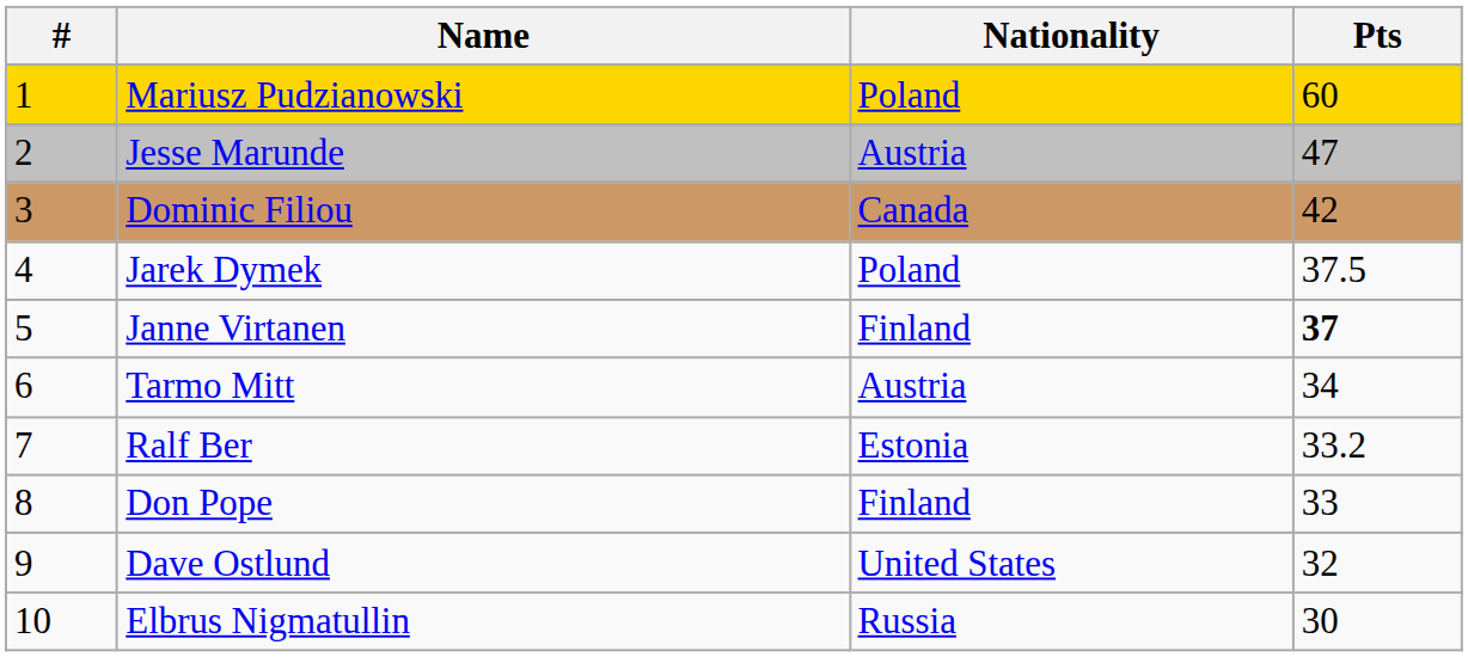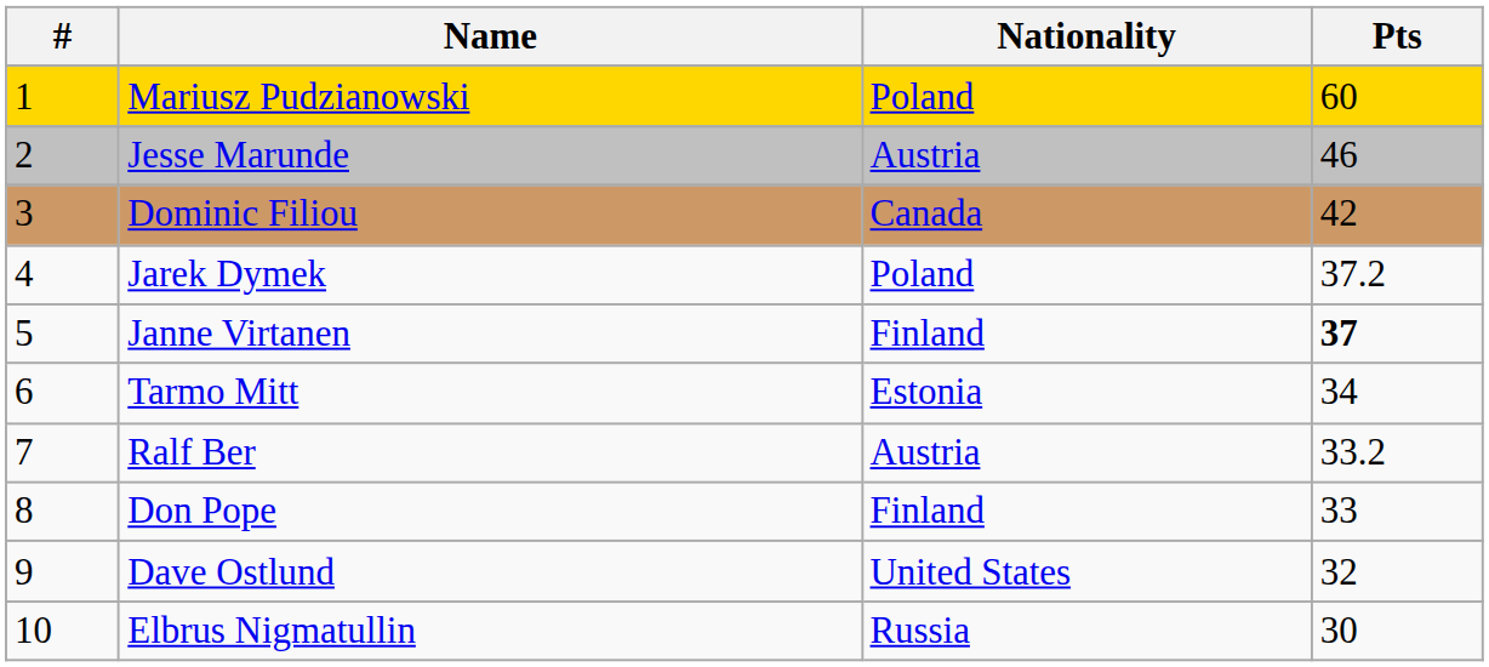Jesse Marunde | Pts: 47 -> 46
Jarek Dymek | Pts: 37.5 -> 37.2
Tarmo Mitt | Nationality: Austria -> Estonia
Ralf Ber | Nationality: Estonia -> Austria
